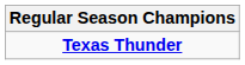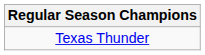row 2 | column 1: bold -> normal
